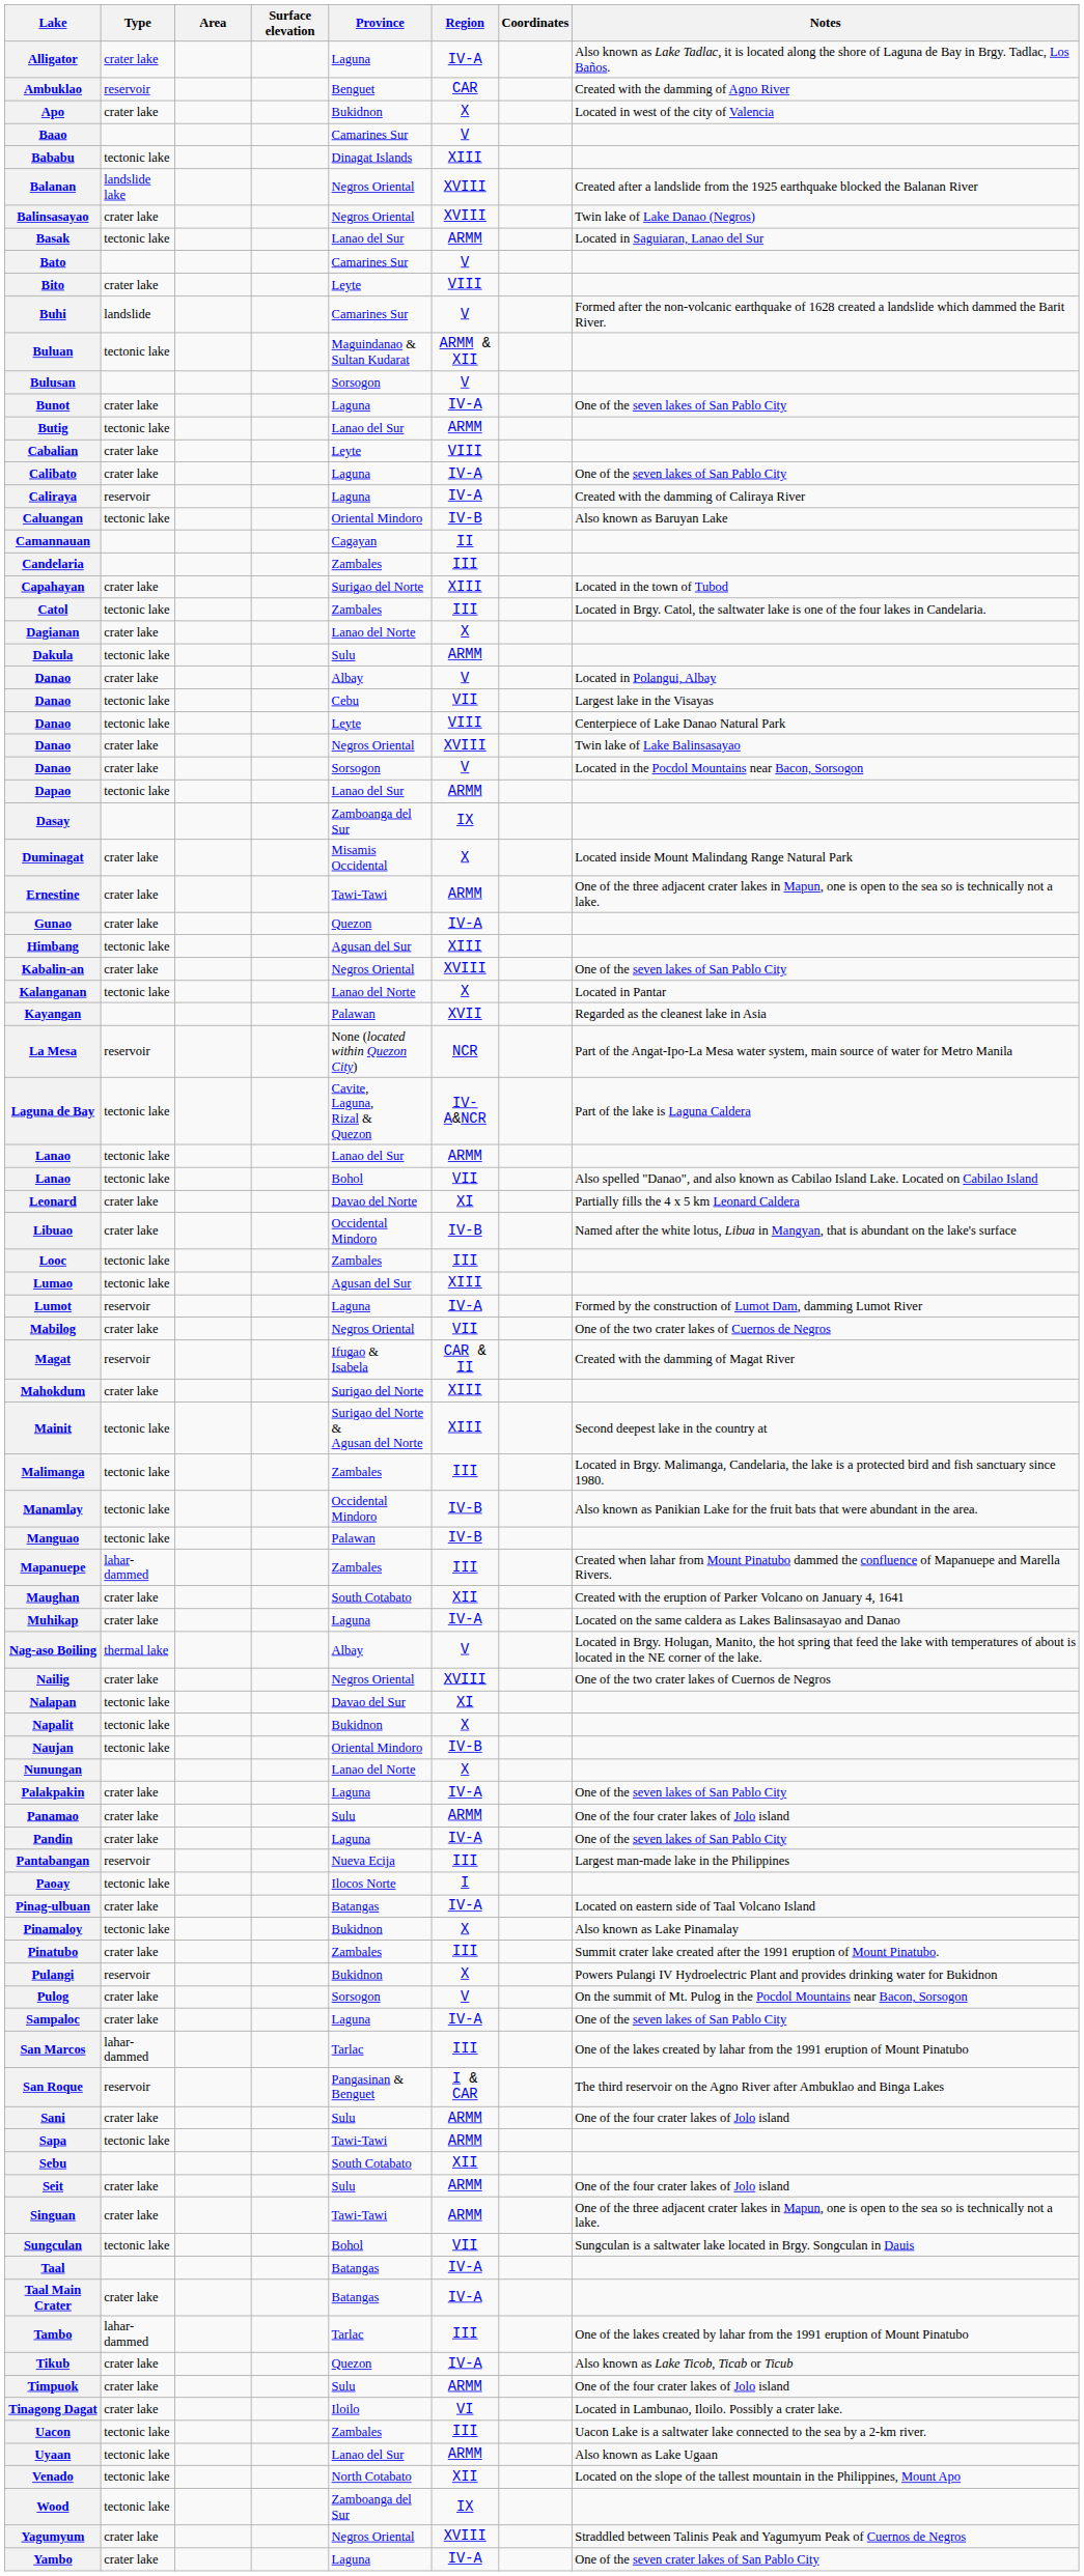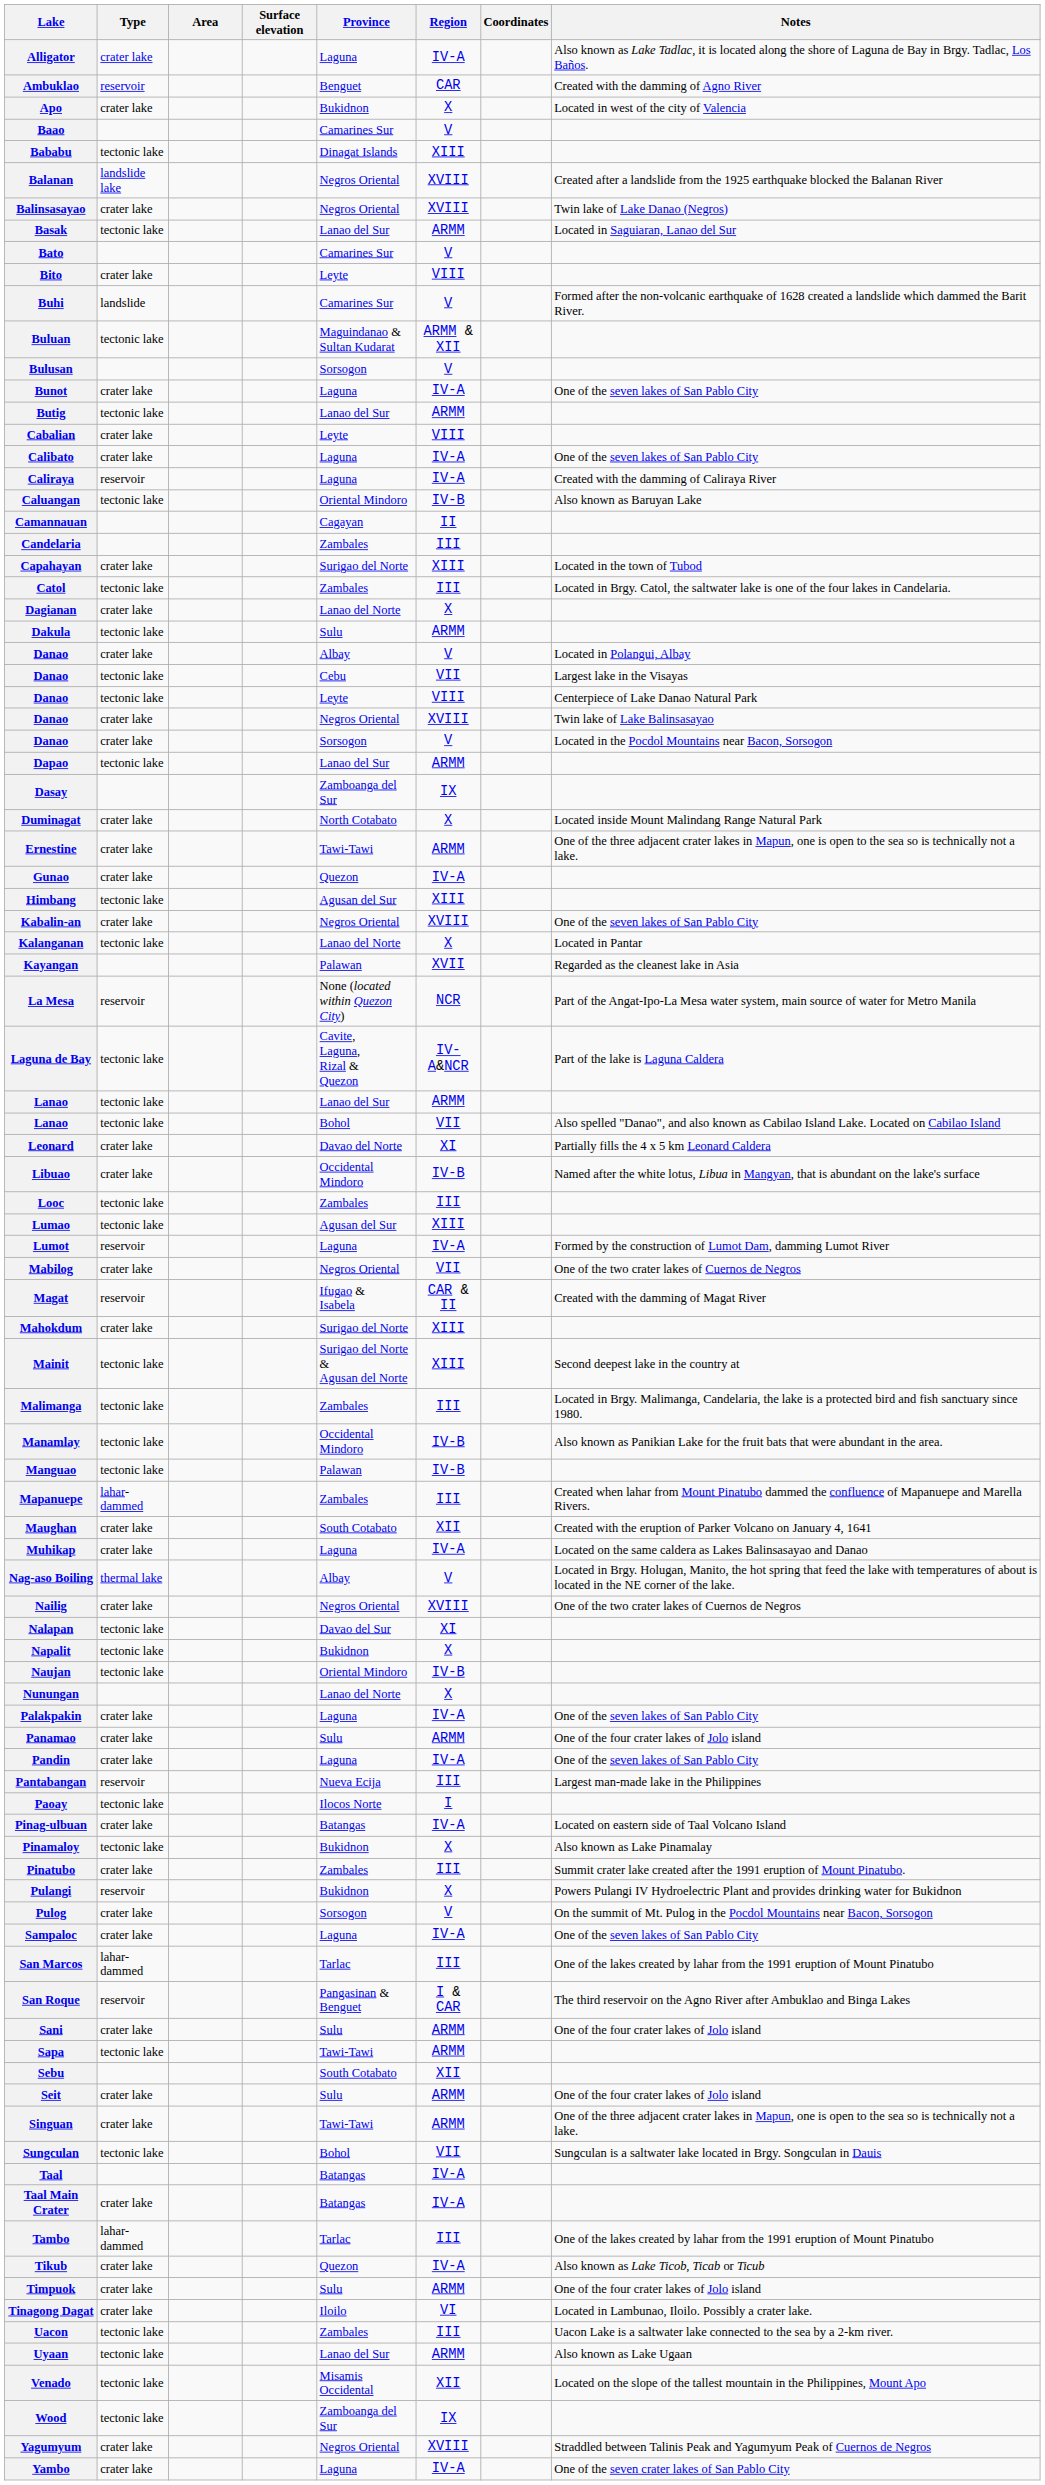Duminagat | Province: Misamis Occidental -> North Cotabato
Venado | Province: North Cotabato -> Misamis Occidental
